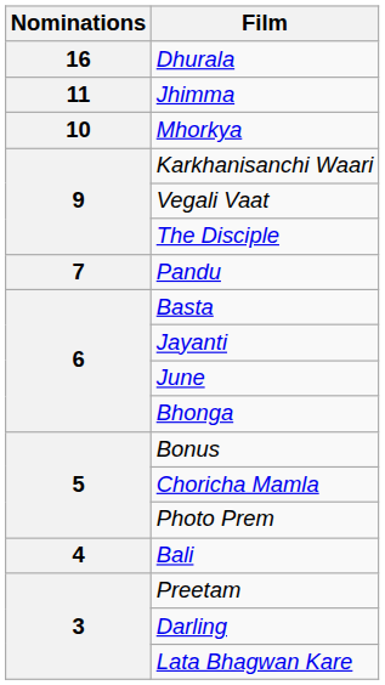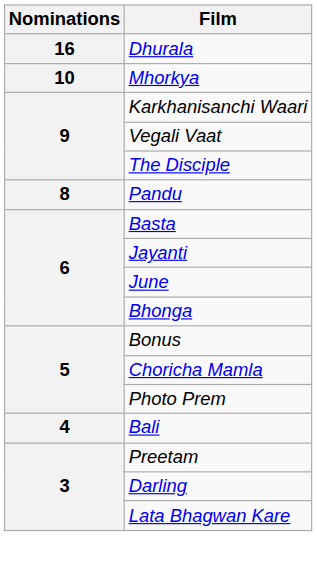- row: 11 | Jhimma
Pandu | Nominations: 7 -> 8
